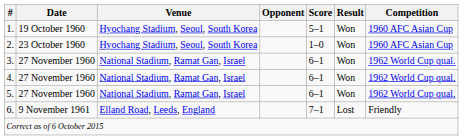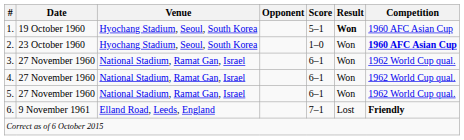1. | Result: normal -> bold
2. | Competition: normal -> bold
6. | Competition: normal -> bold
